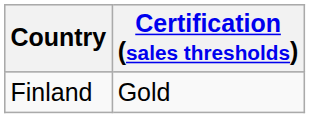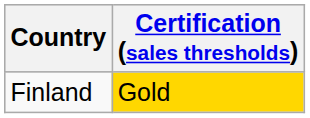Finland | Certification (sales thresholds): no background -> gold background
